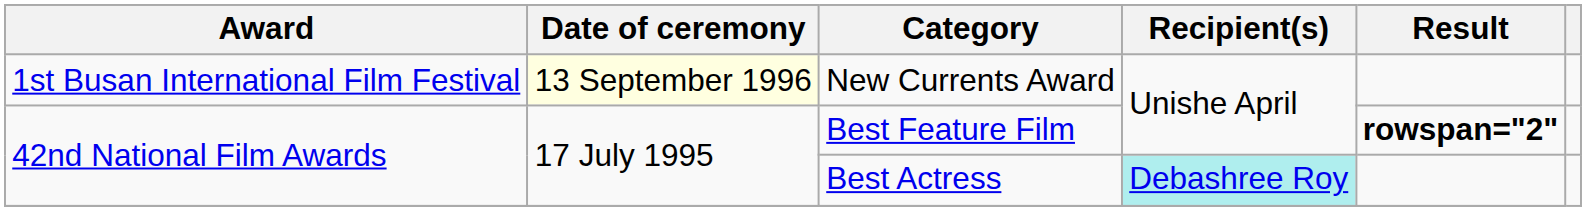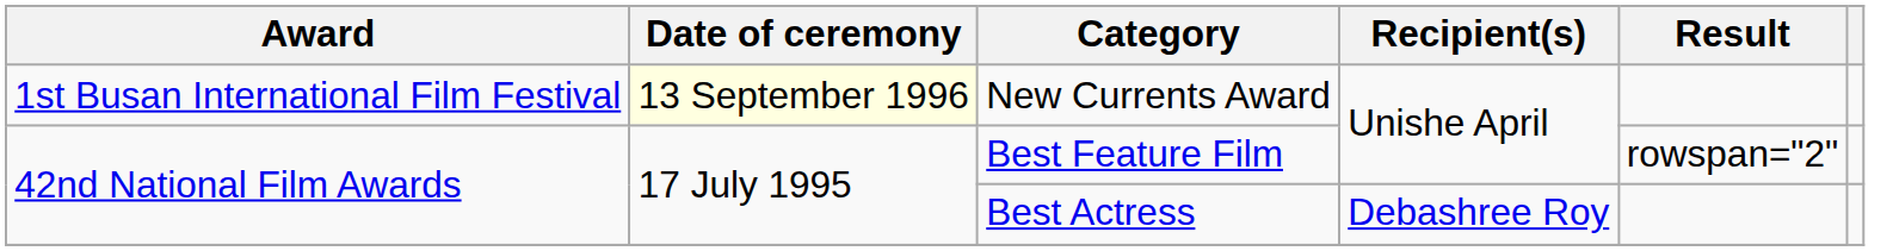Best Feature Film | Result: bold -> normal
Best Actress | Recipient(s): paleturquoise background -> no background
